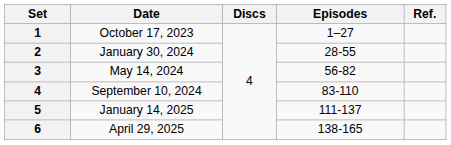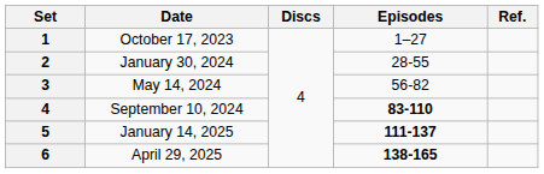September 10, 2024 | Episodes: normal -> bold
January 14, 2025 | Episodes: normal -> bold
April 29, 2025 | Episodes: normal -> bold
